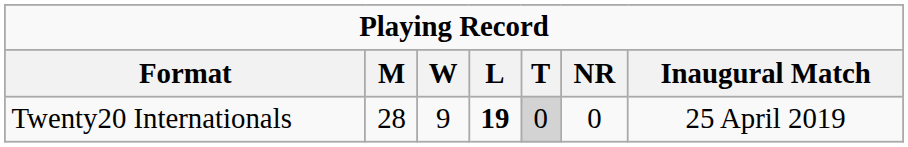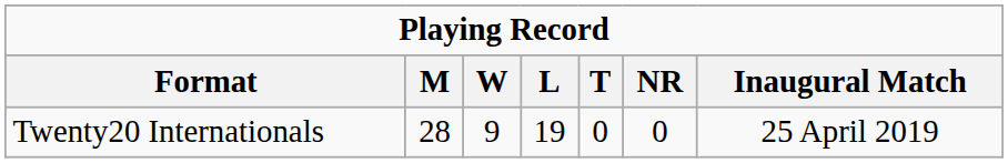Twenty20 Internationals | L: bold -> normal
Twenty20 Internationals | T: lightgrey background -> no background
